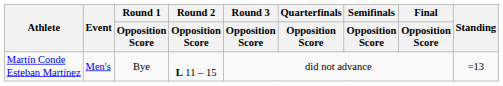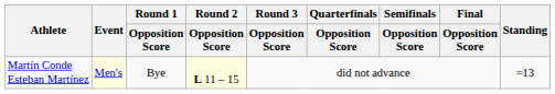Martín Conde Esteban Martínez | Event: no background -> lightyellow background
Martín Conde Esteban Martínez | Round 2 / Opposition Score: no background -> lightyellow background
